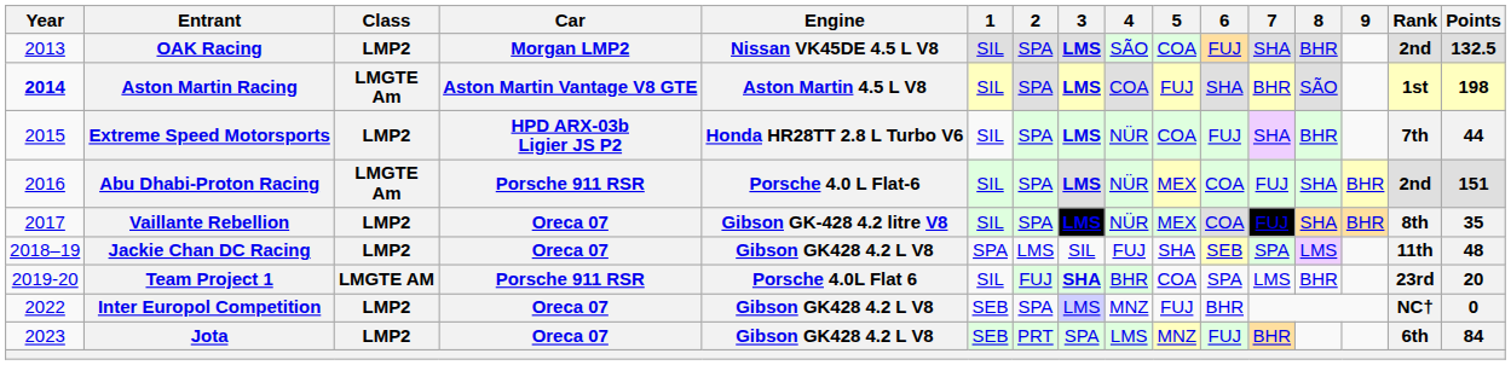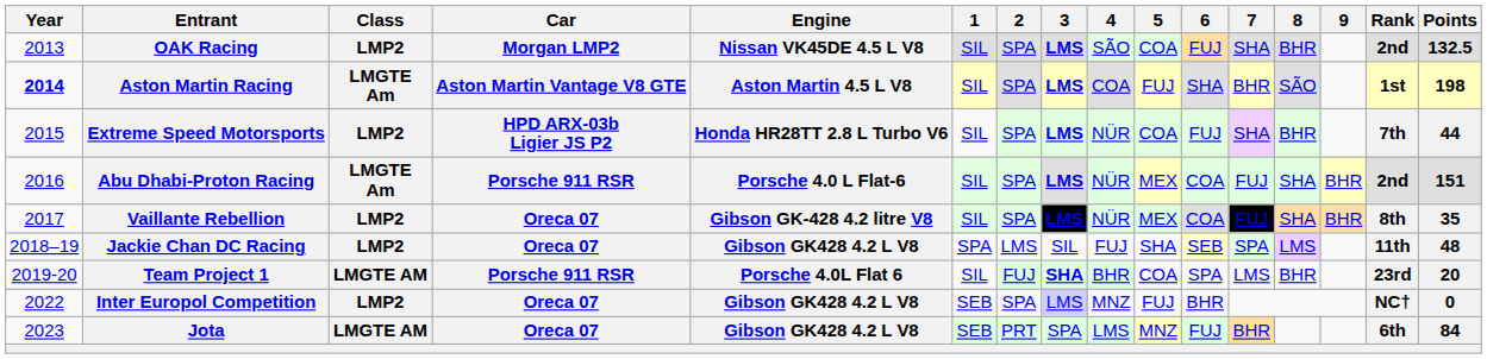Jota | Class: LMP2 -> LMGTE AM
